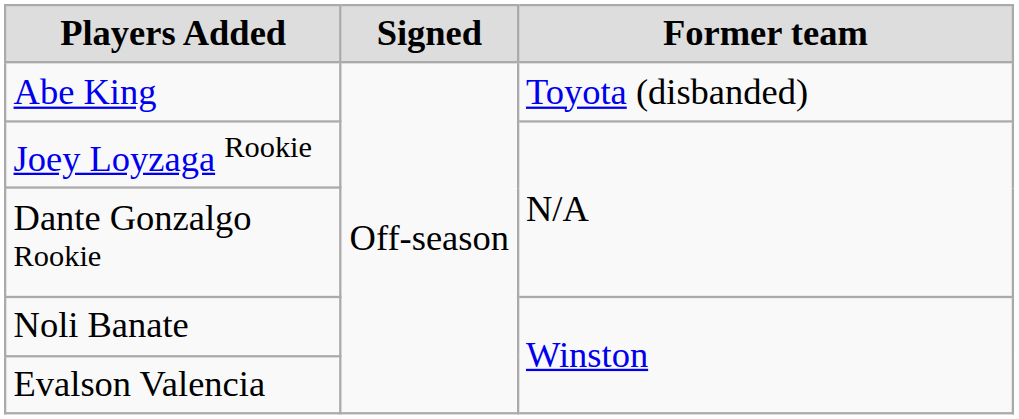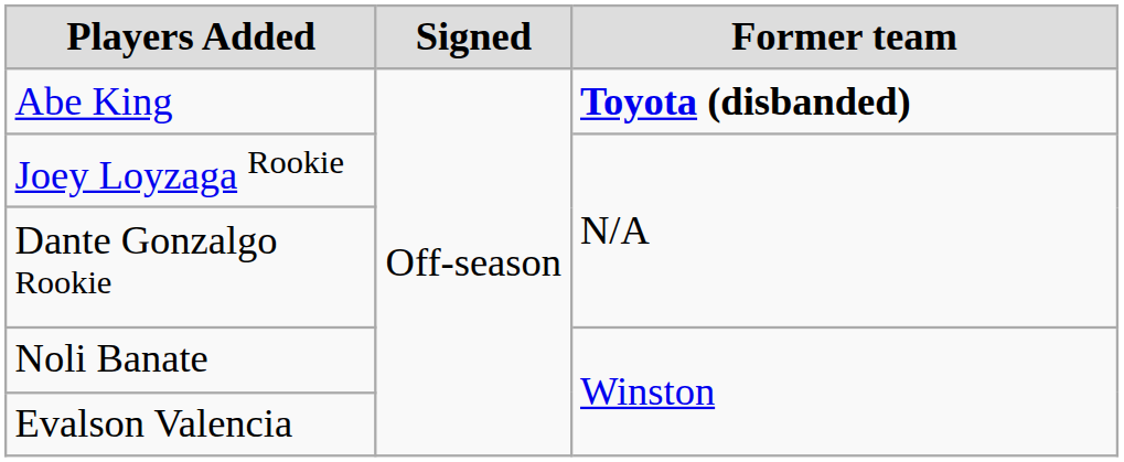Abe King | Former team: normal -> bold
